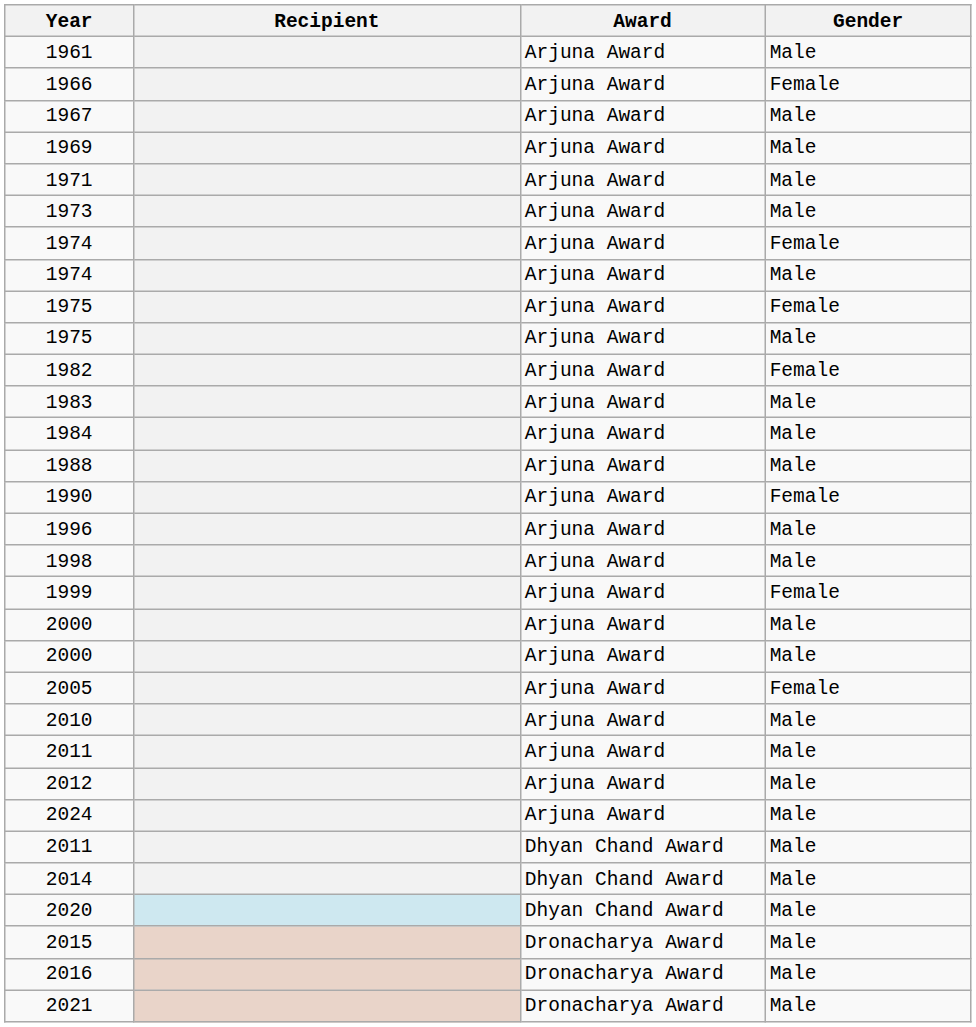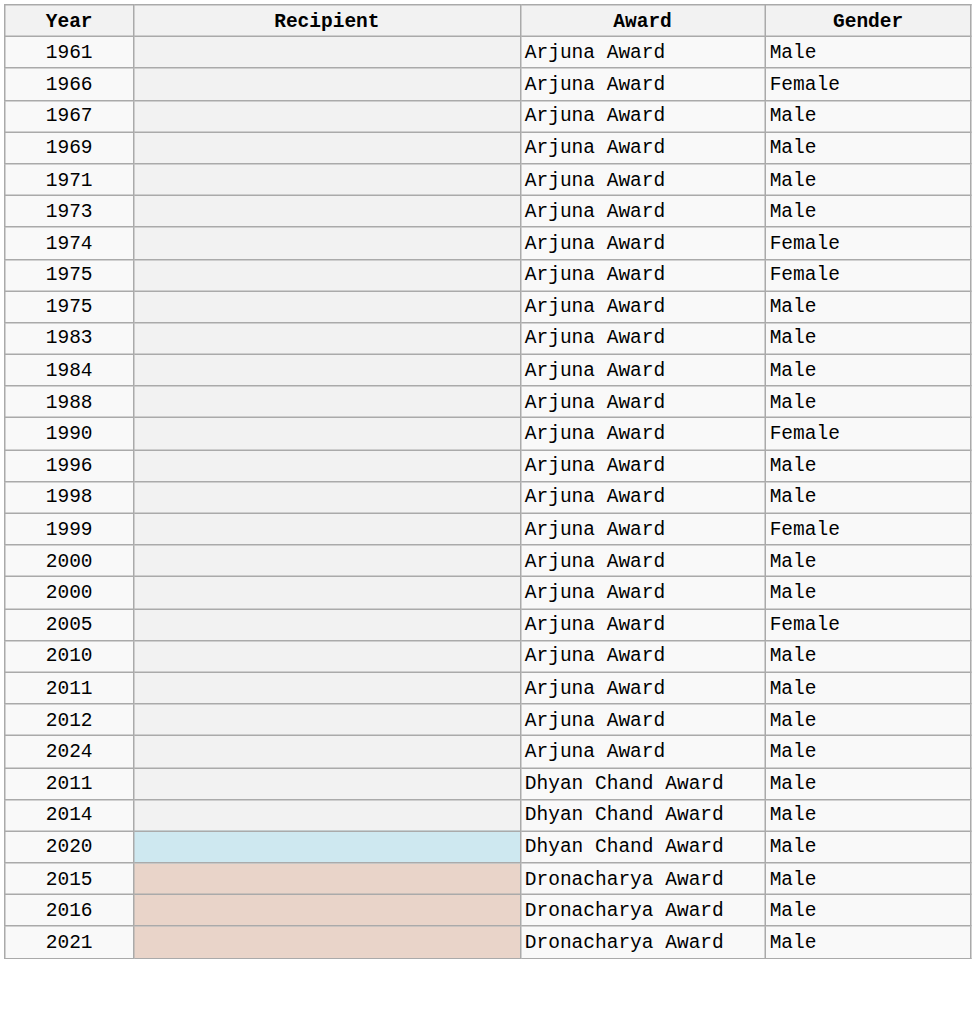- row: 1974 | Arjuna Award | Male
- row: 1982 | Arjuna Award | Female
